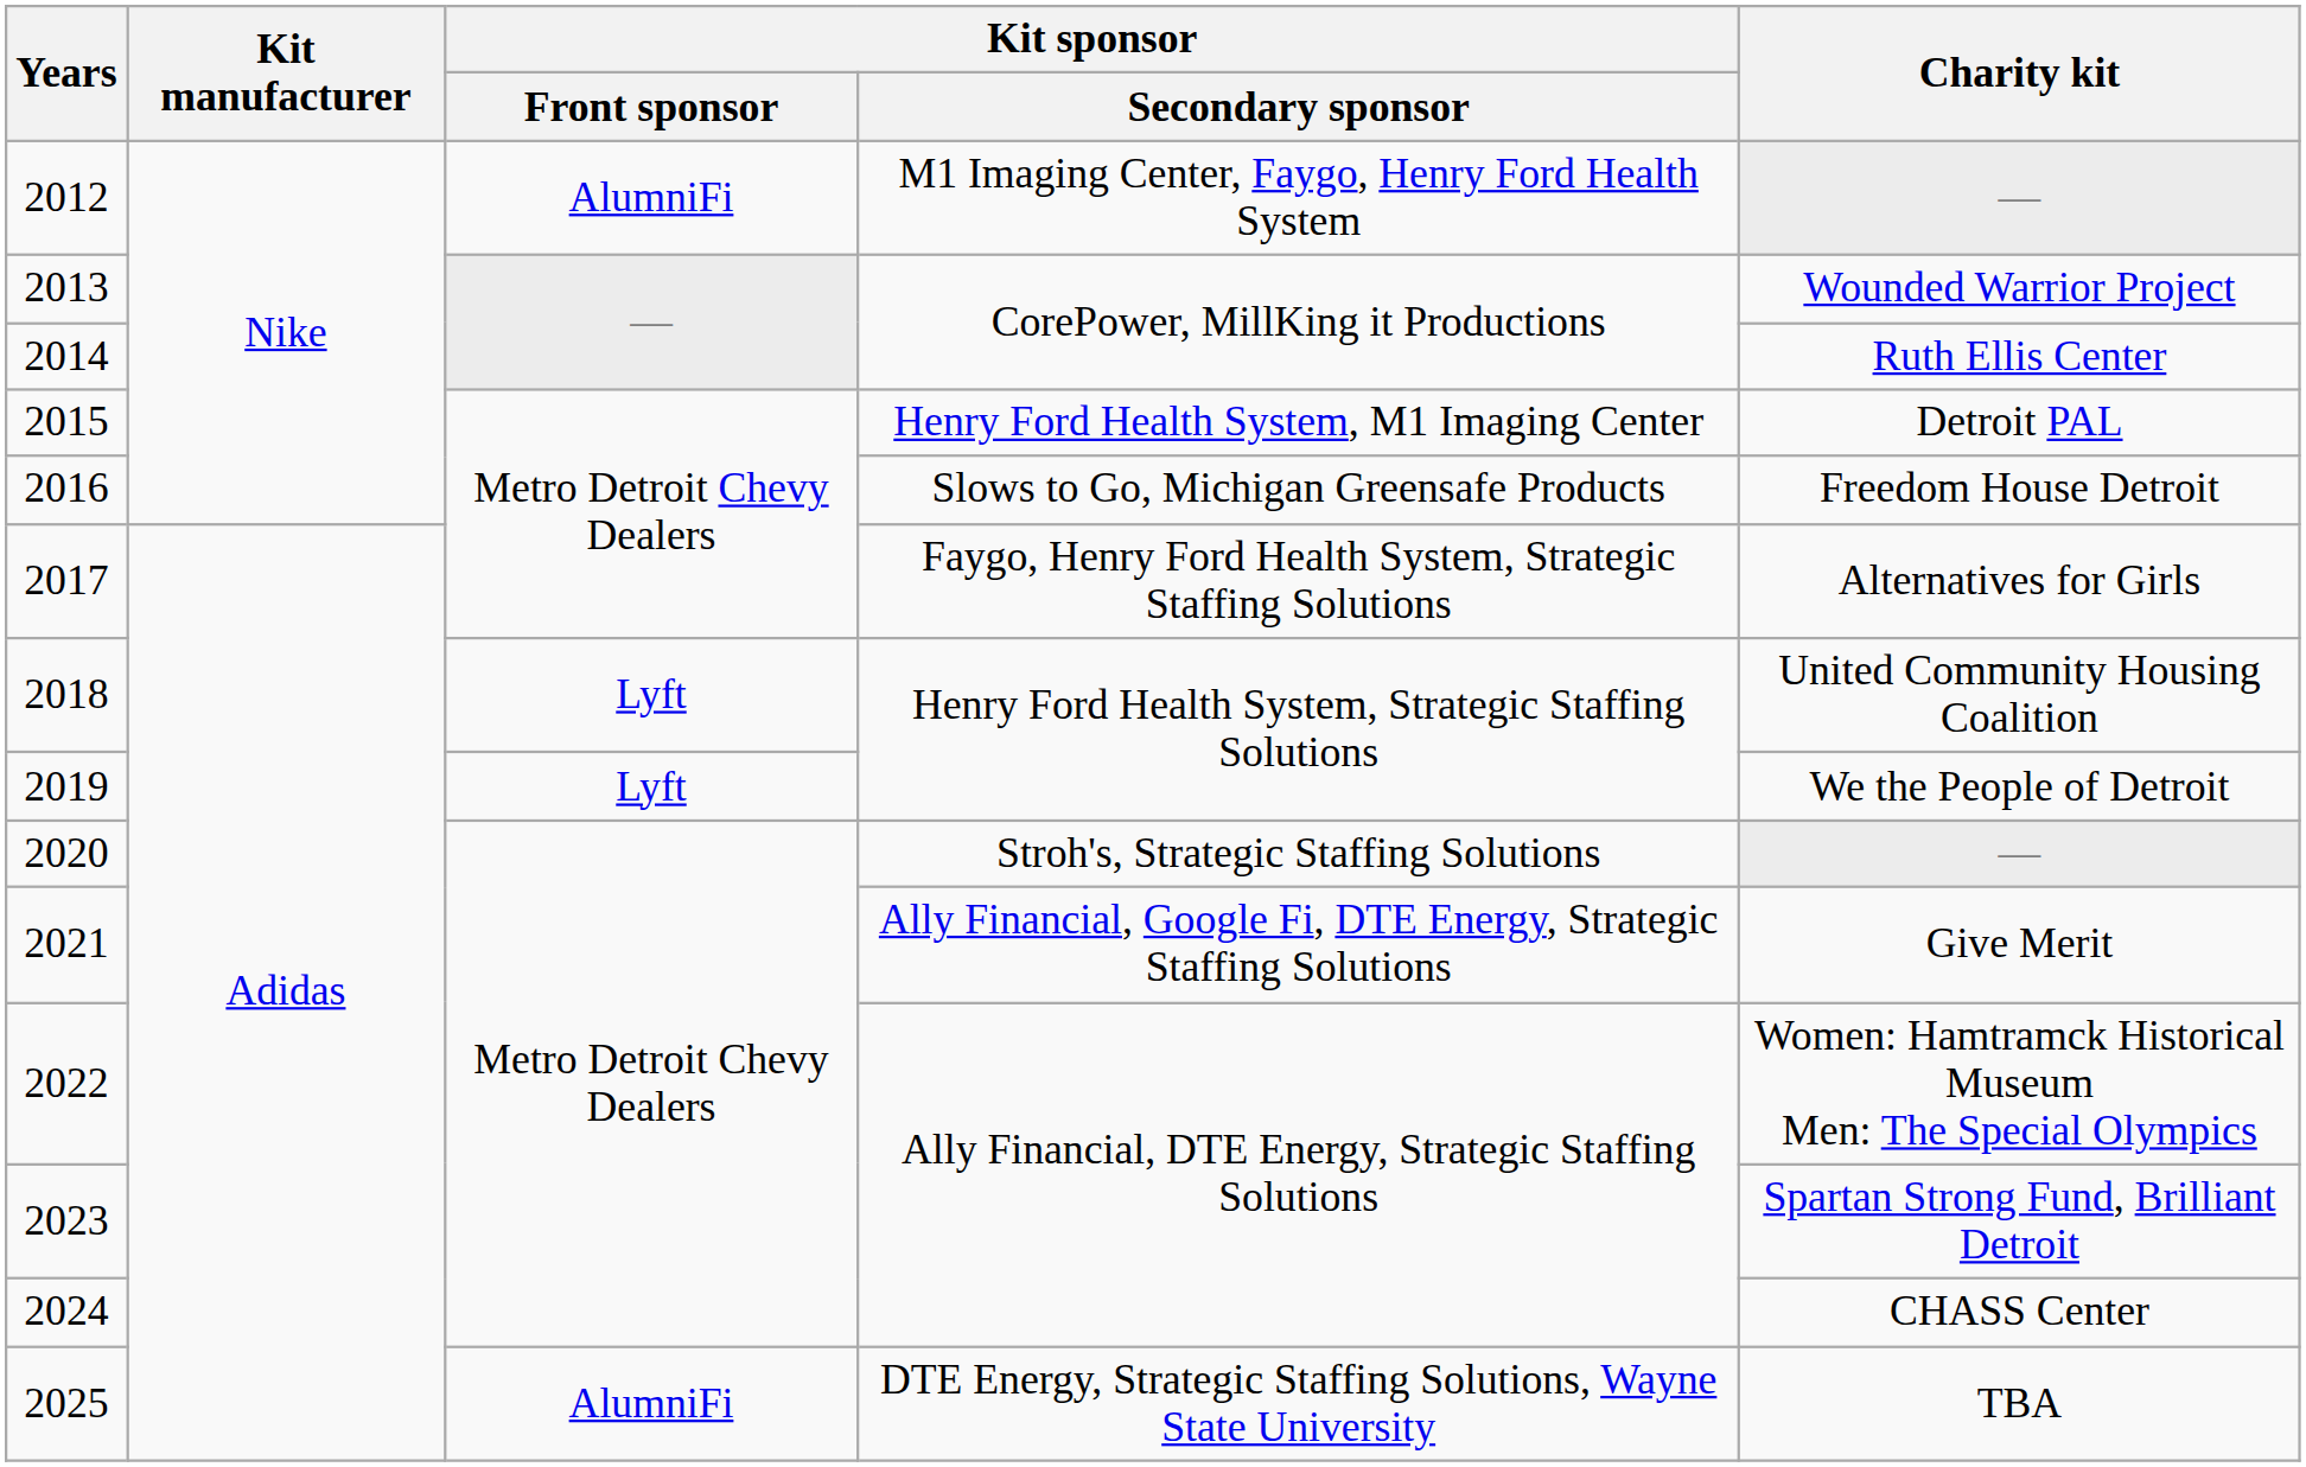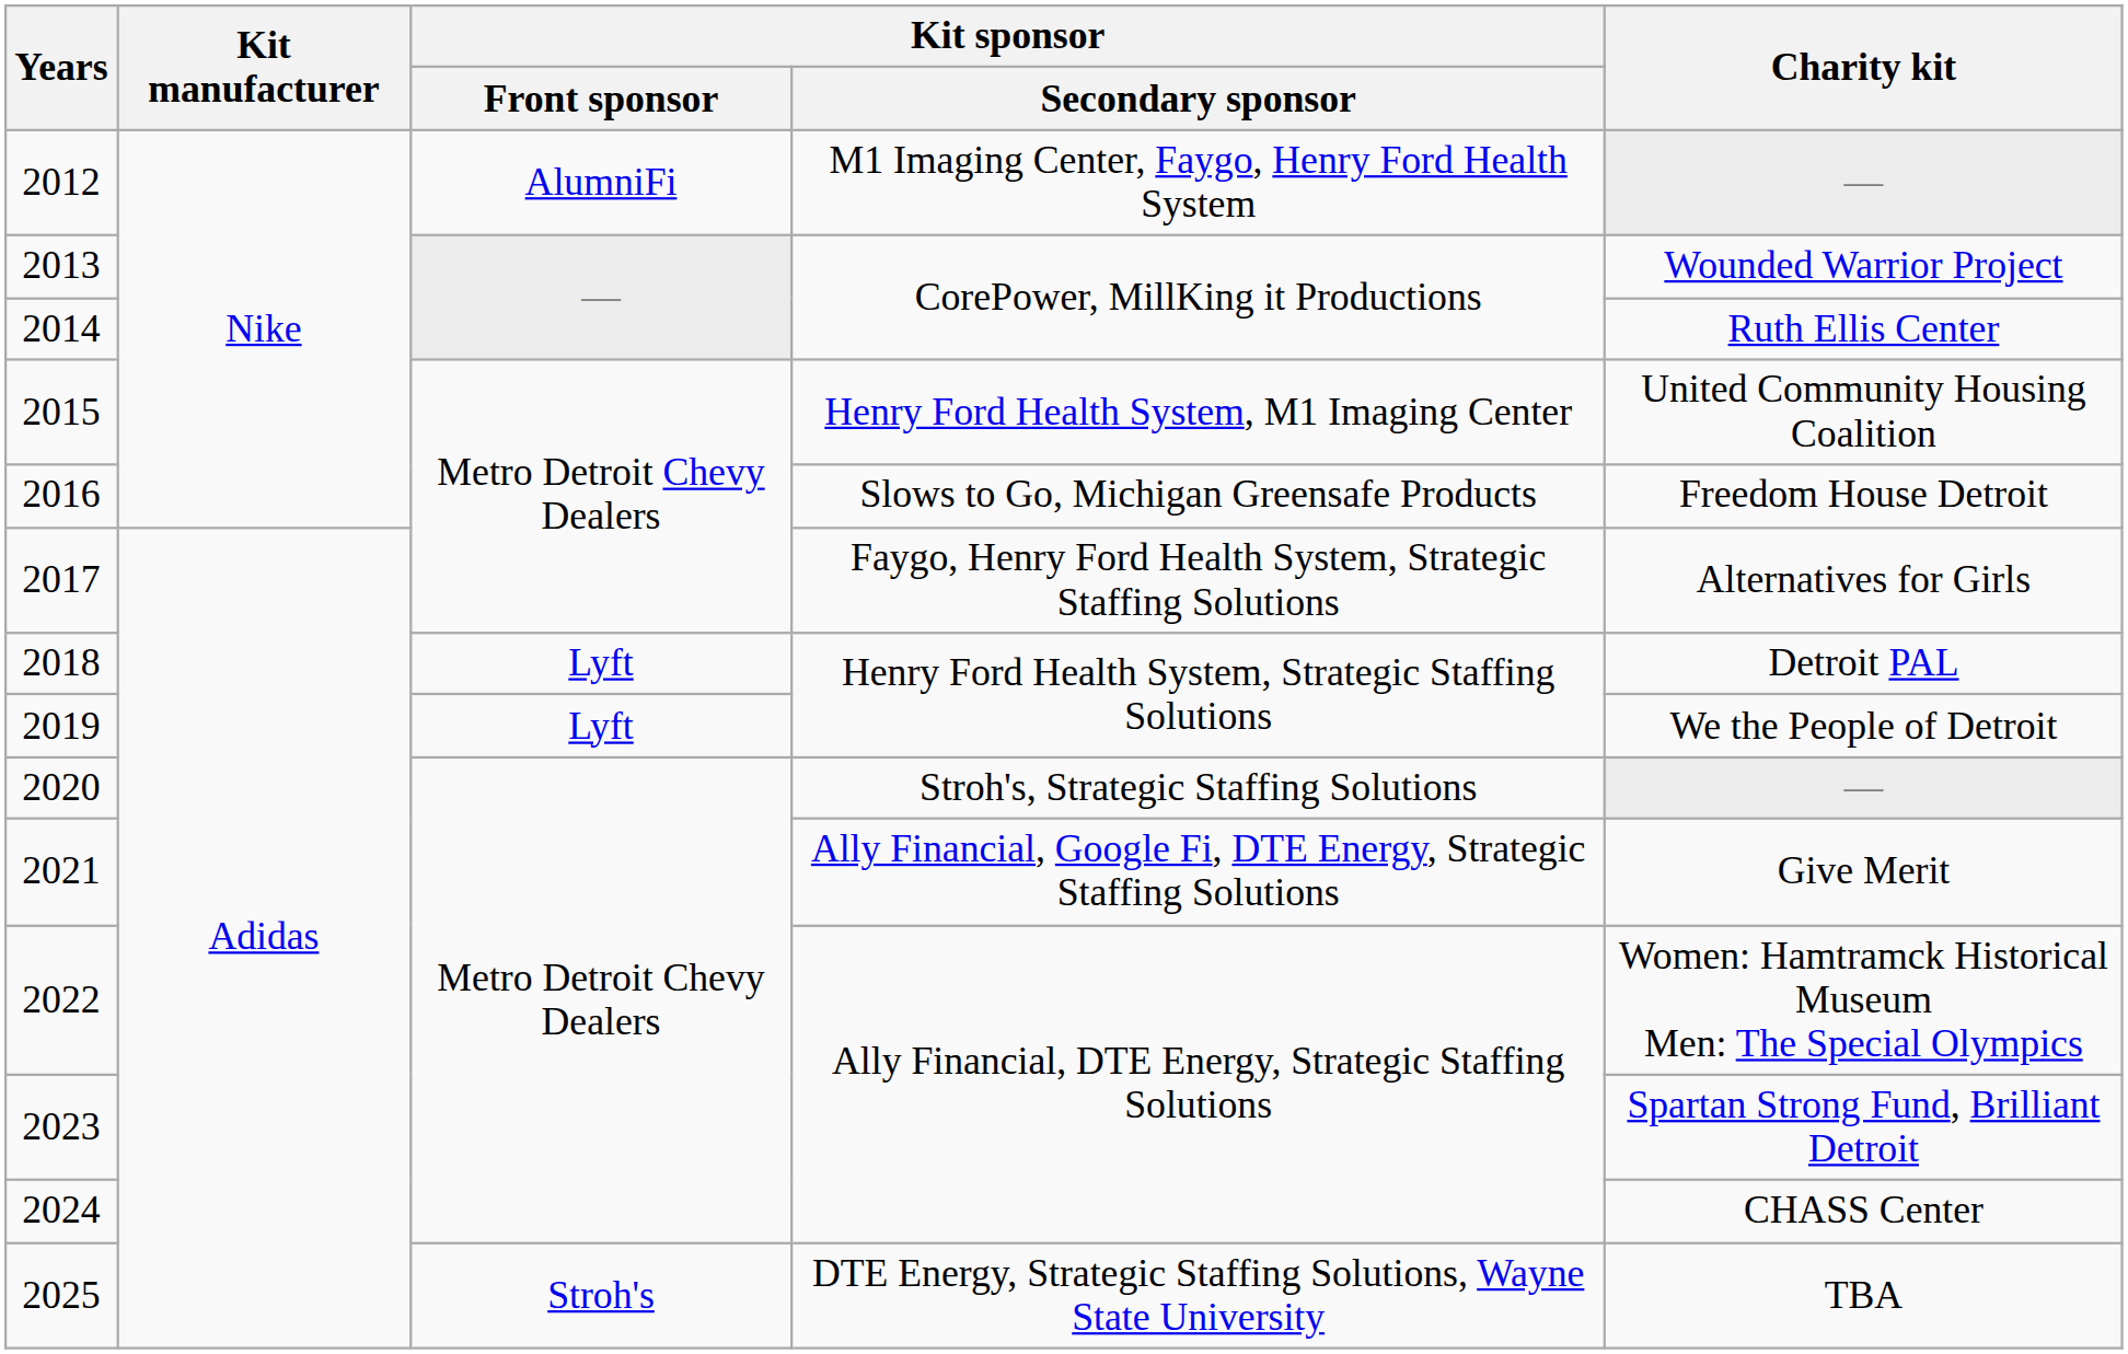2015 | Charity kit: Detroit PAL -> United Community Housing Coalition
2018 | Charity kit: United Community Housing Coalition -> Detroit PAL
2025 | Kit sponsor / Front sponsor: AlumniFi -> Stroh's
